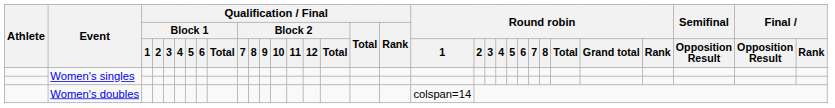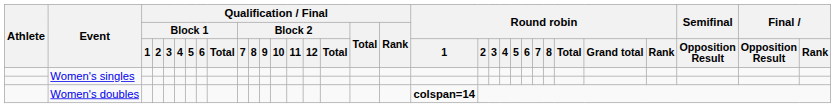Women's doubles | Round robin / 1: normal -> bold
